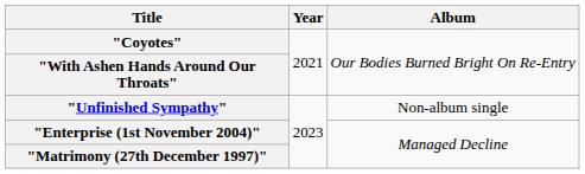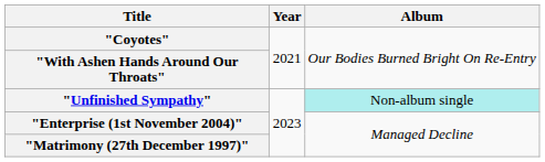"Unfinished Sympathy" | Album: no background -> paleturquoise background
